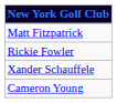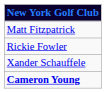row 5 | column 1: normal -> bold
